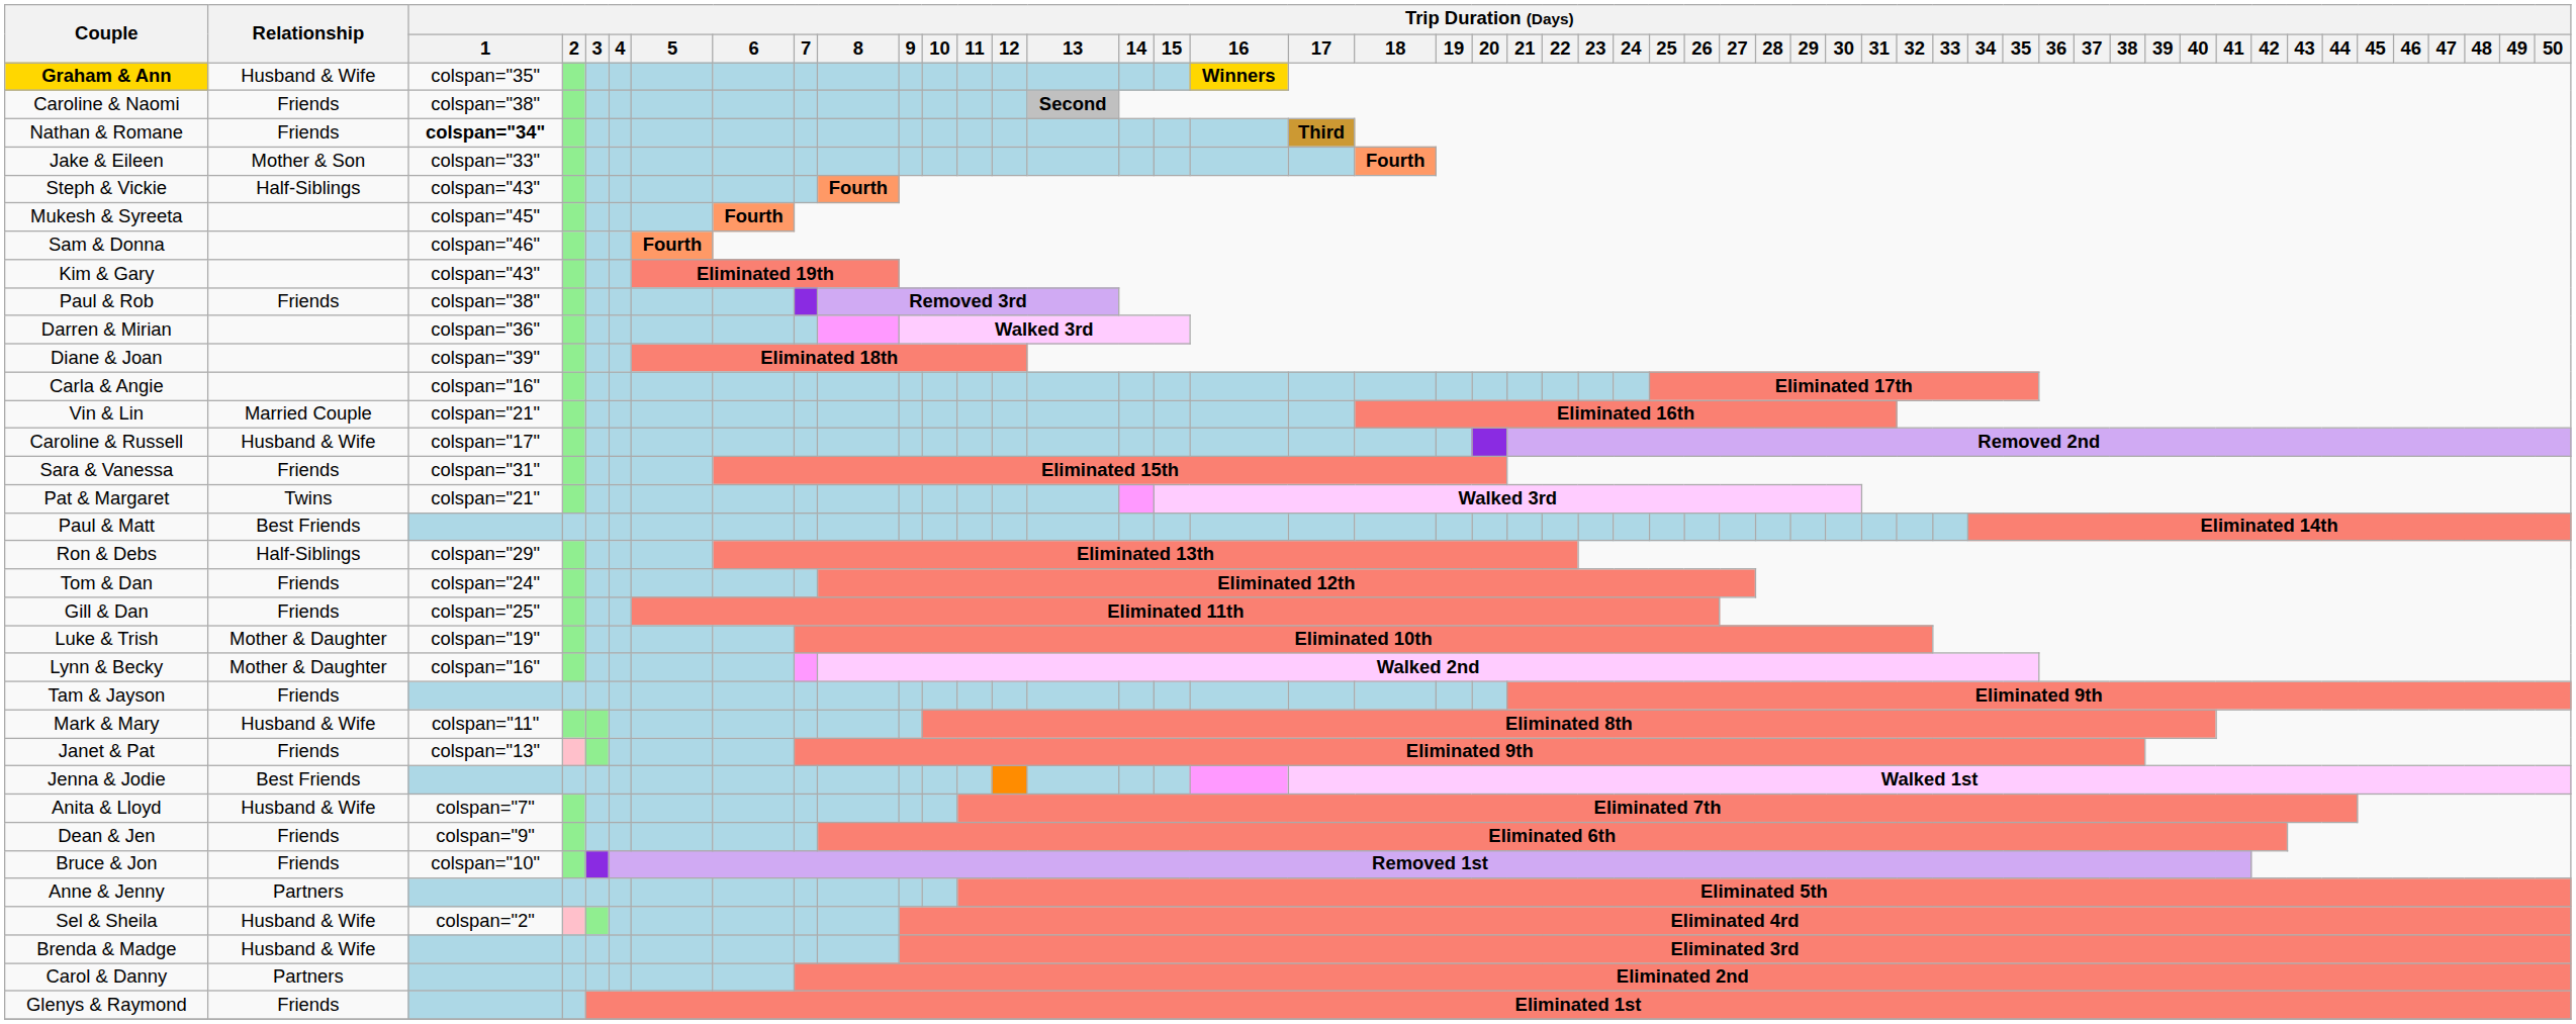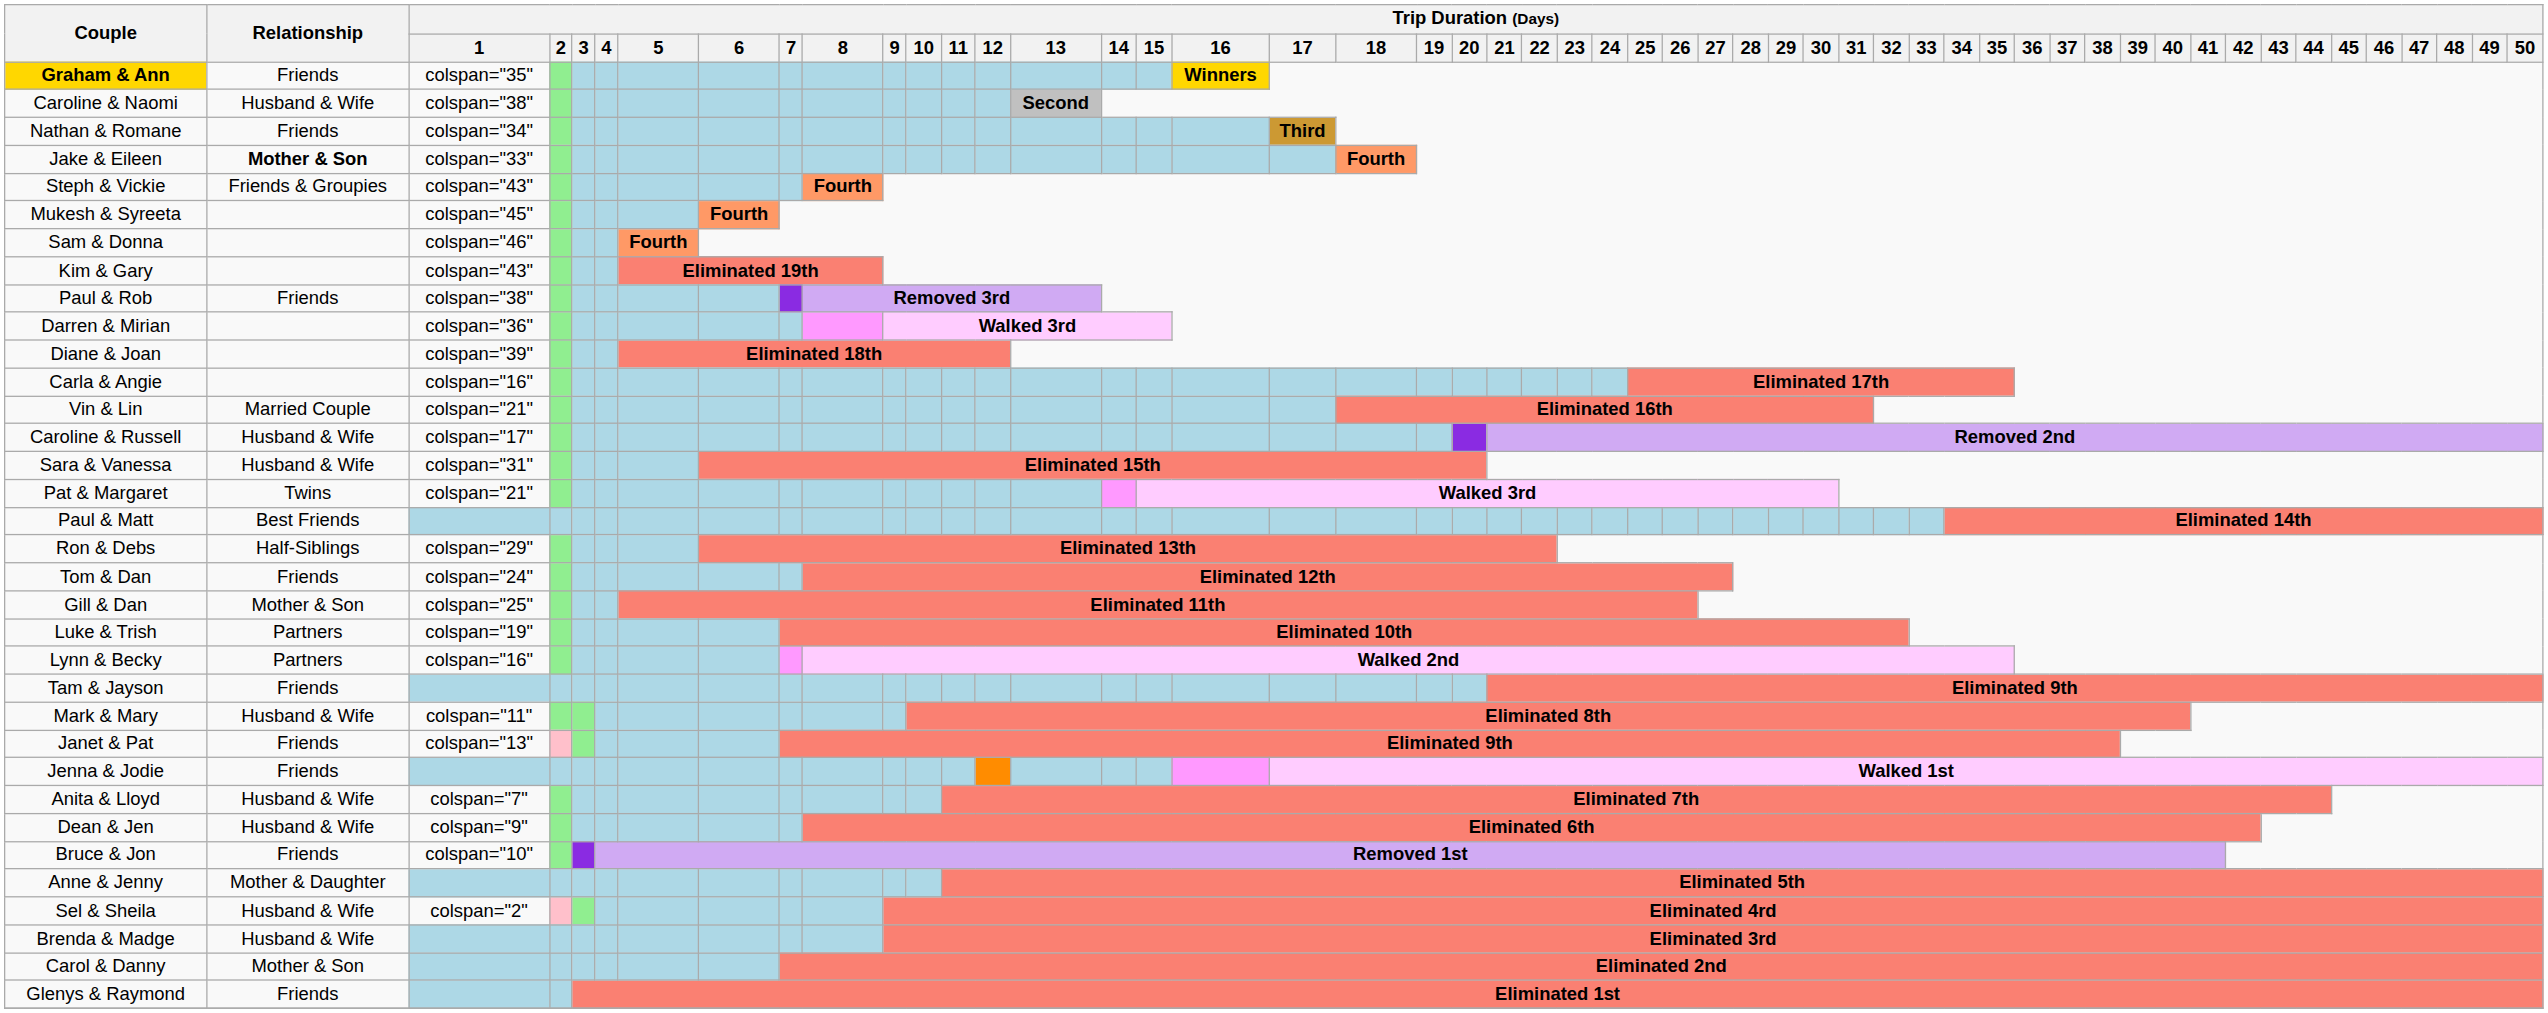Graham & Ann | Relationship: Husband & Wife -> Friends
Caroline & Naomi | Relationship: Friends -> Husband & Wife
Nathan & Romane | Trip Duration (Days) / 1: bold -> normal
Jake & Eileen | Relationship: normal -> bold
Steph & Vickie | Relationship: Half-Siblings -> Friends & Groupies
Sara & Vanessa | Relationship: Friends -> Husband & Wife
Gill & Dan | Relationship: Friends -> Mother & Son
Luke & Trish | Relationship: Mother & Daughter -> Partners
Lynn & Becky | Relationship: Mother & Daughter -> Partners
Jenna & Jodie | Relationship: Best Friends -> Friends
Dean & Jen | Relationship: Friends -> Husband & Wife
Anne & Jenny | Relationship: Partners -> Mother & Daughter
Carol & Danny | Relationship: Partners -> Mother & Son
